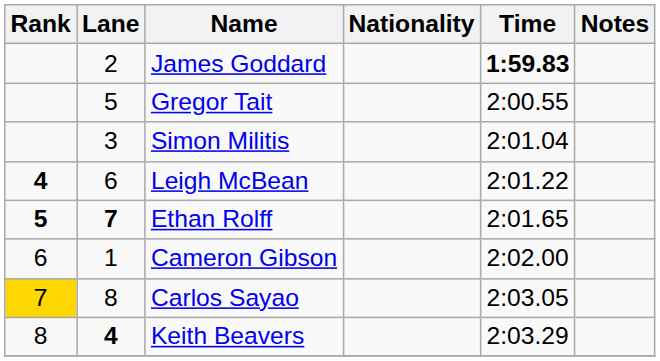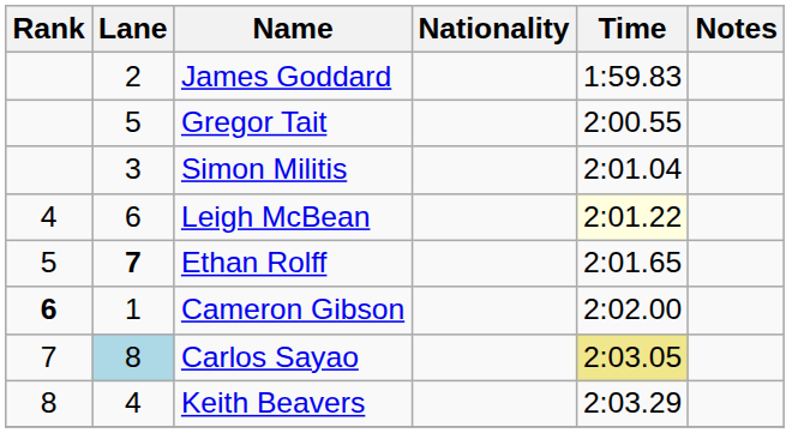James Goddard | Time: bold -> normal
Leigh McBean | Rank: bold -> normal
Leigh McBean | Time: no background -> lightyellow background
Ethan Rolff | Rank: bold -> normal
Cameron Gibson | Rank: normal -> bold
Carlos Sayao | Rank: gold background -> no background
Carlos Sayao | Lane: no background -> lightblue background
Carlos Sayao | Time: no background -> khaki background
Keith Beavers | Lane: bold -> normal
